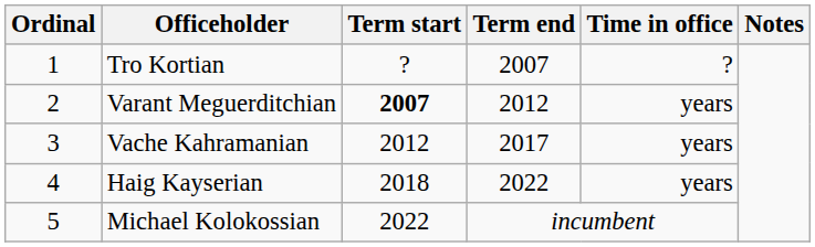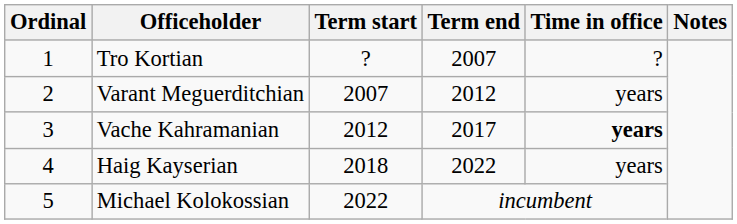Varant Meguerditchian | Term start: bold -> normal
Vache Kahramanian | Time in office: normal -> bold
